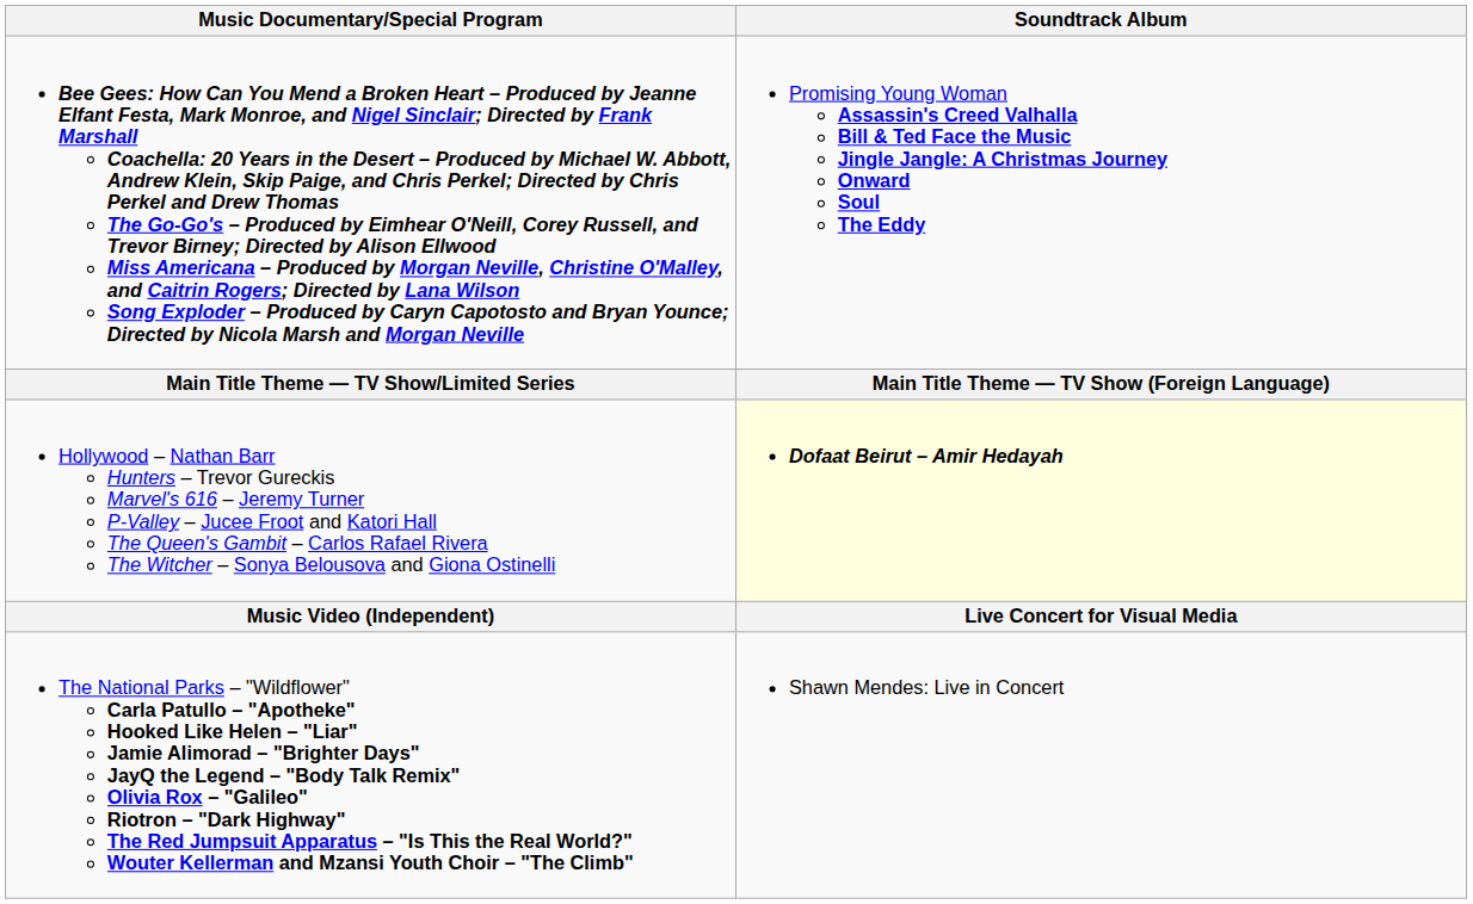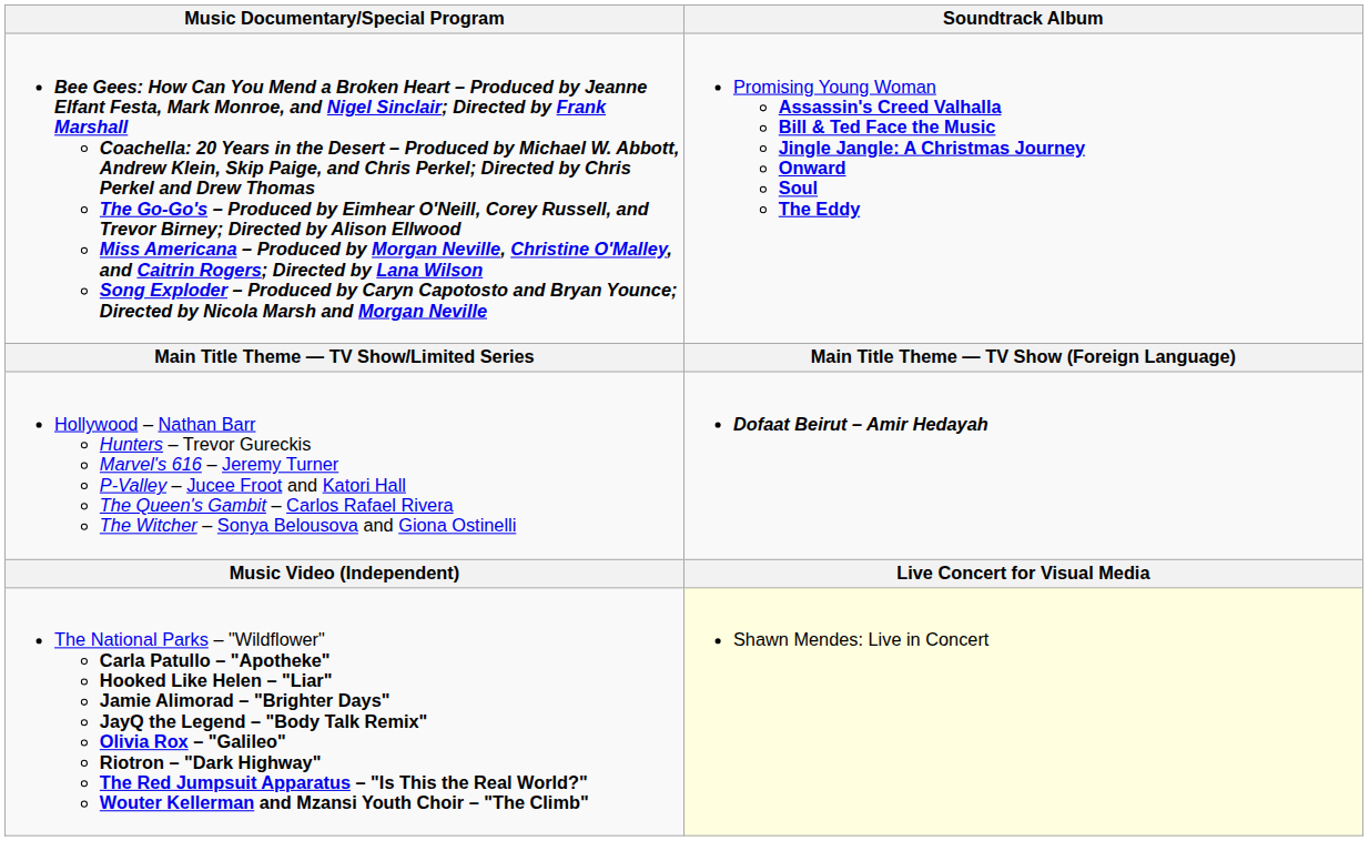row 4 | Soundtrack Album: lightyellow background -> no background
row 6 | Soundtrack Album: no background -> lightyellow background
